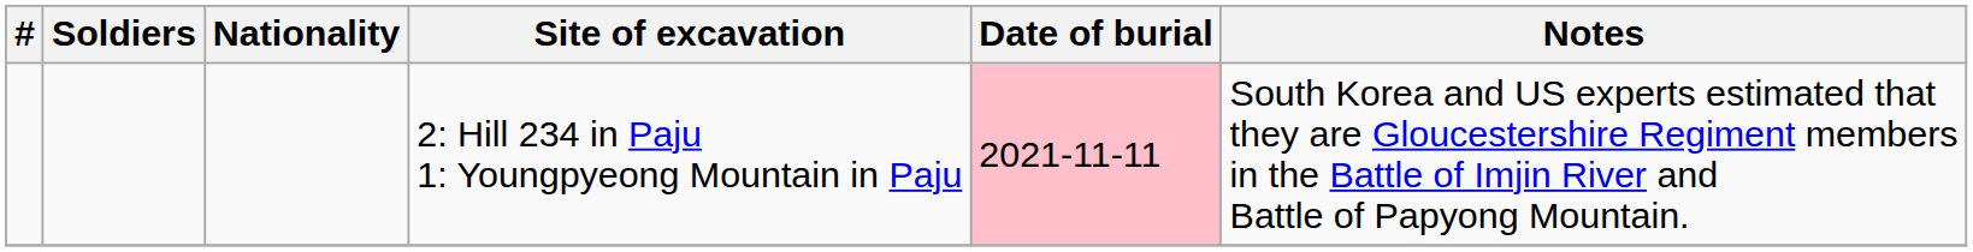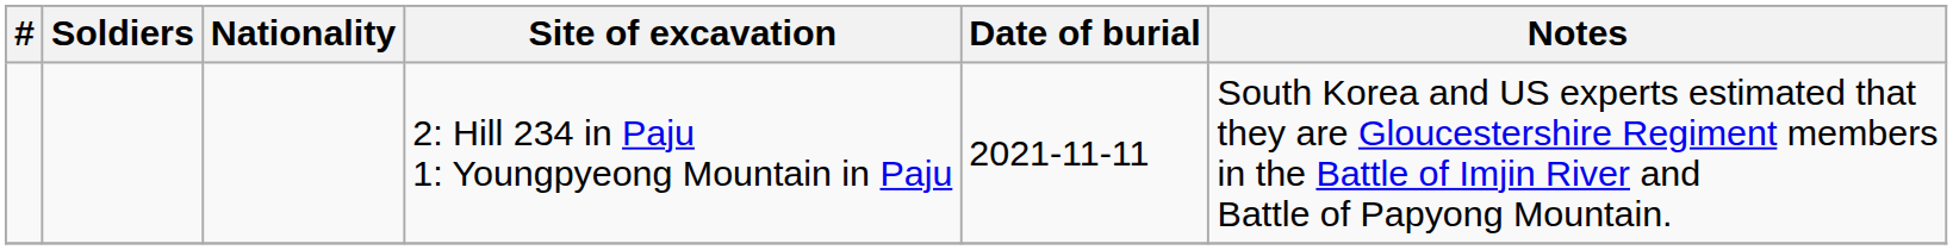2: Hill 234 in Paju 1: Youngpyeong Mountain in Paju | Date of burial: pink background -> no background
